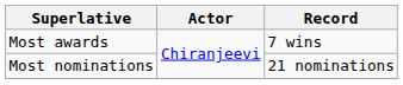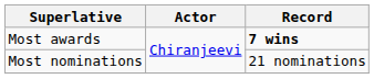Most awards | Record: normal -> bold
